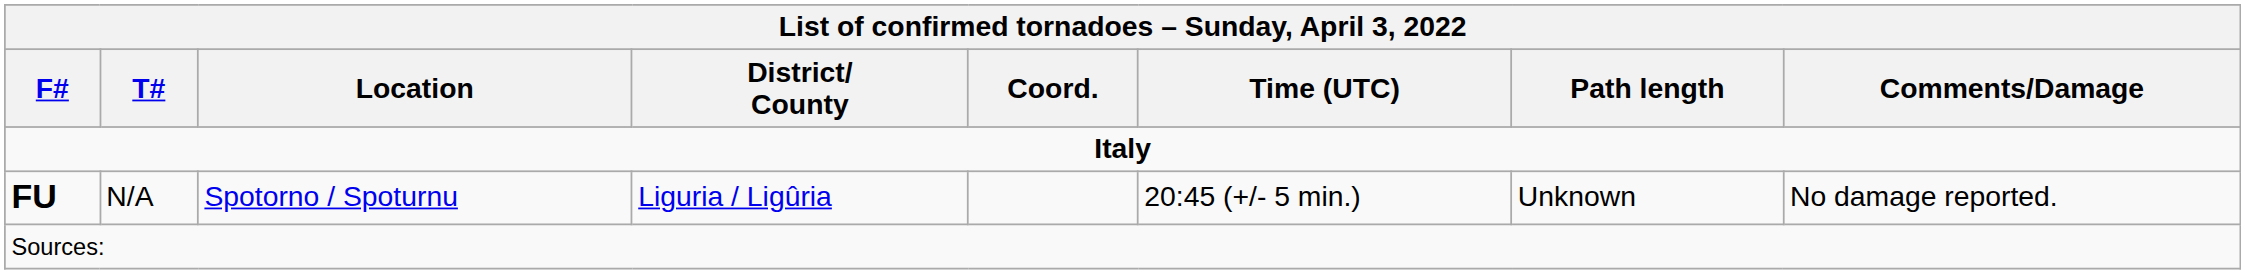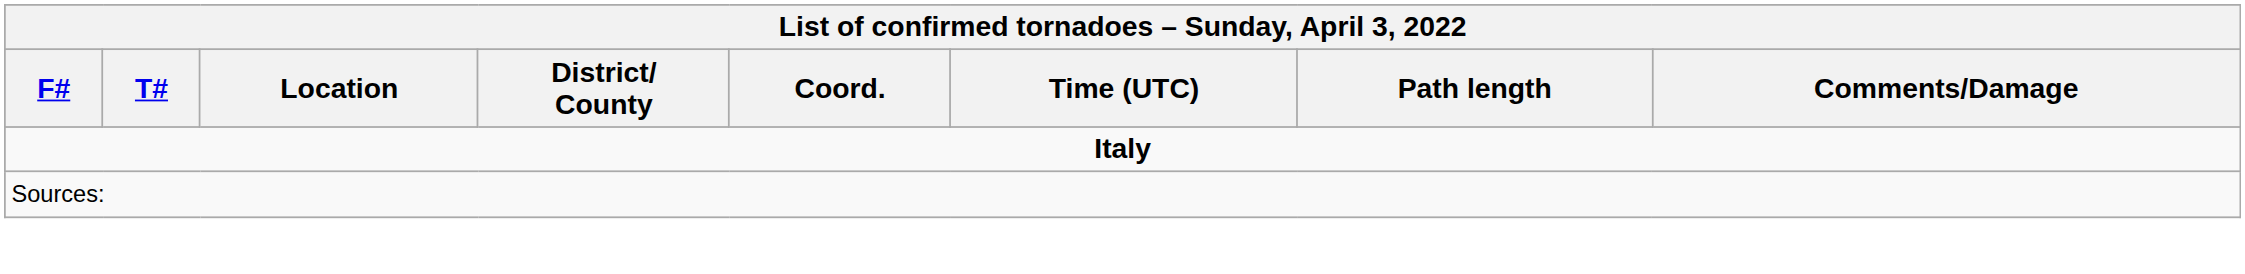- row: FU | N/A | Spotorno / Spoturnu | Liguria / Ligûria | 20:45 (+/- 5 min.) | Unknown | No damage reported.
